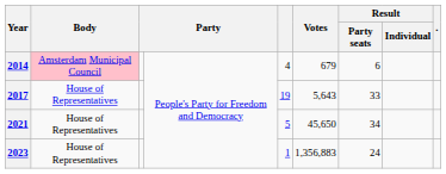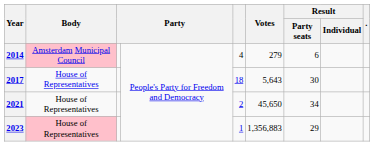2014 | Votes: 679 -> 279
2017 | column 5: 19 -> 18
2017 | Result / Party seats: 33 -> 30
2021 | column 5: 5 -> 2
2023 | Body: no background -> pink background
2023 | Result / Party seats: 24 -> 29
